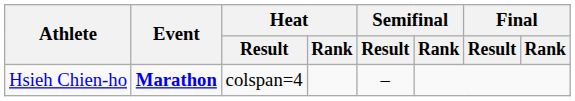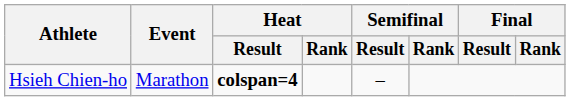Hsieh Chien-ho | Event: bold -> normal
Hsieh Chien-ho | Heat / Result: normal -> bold
